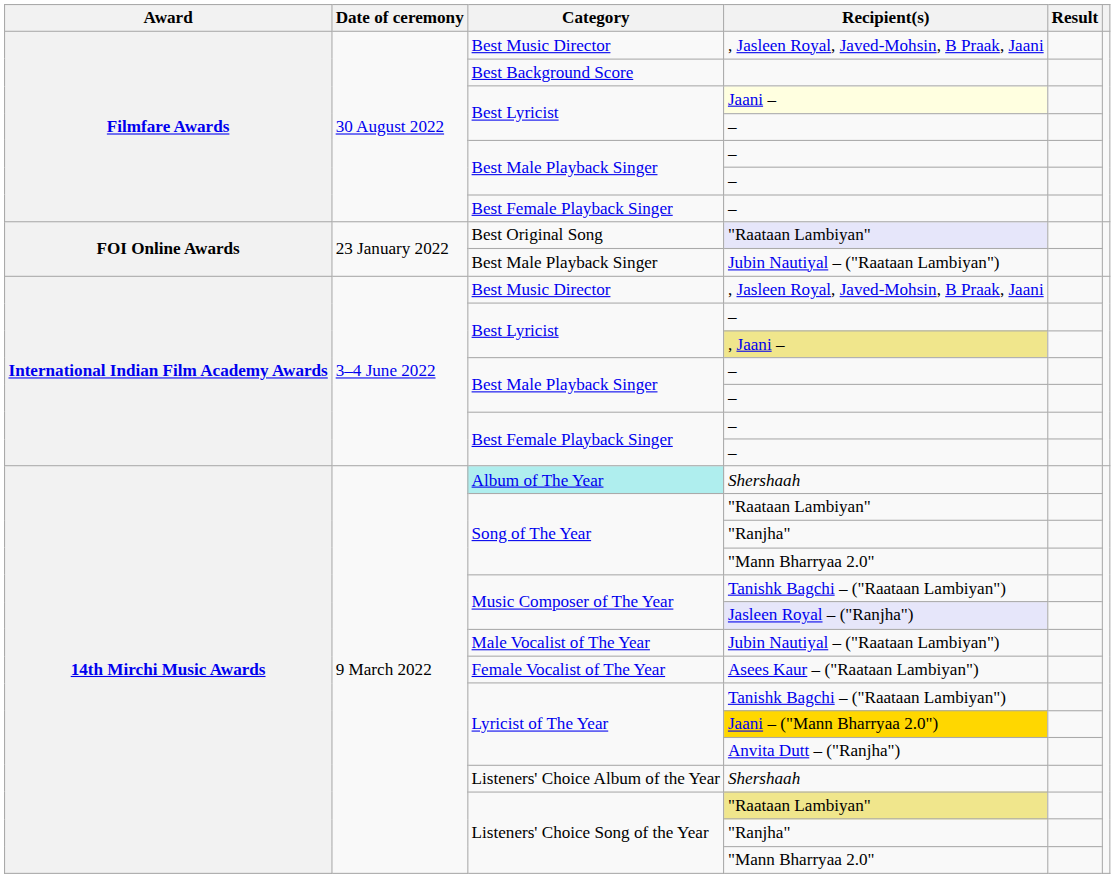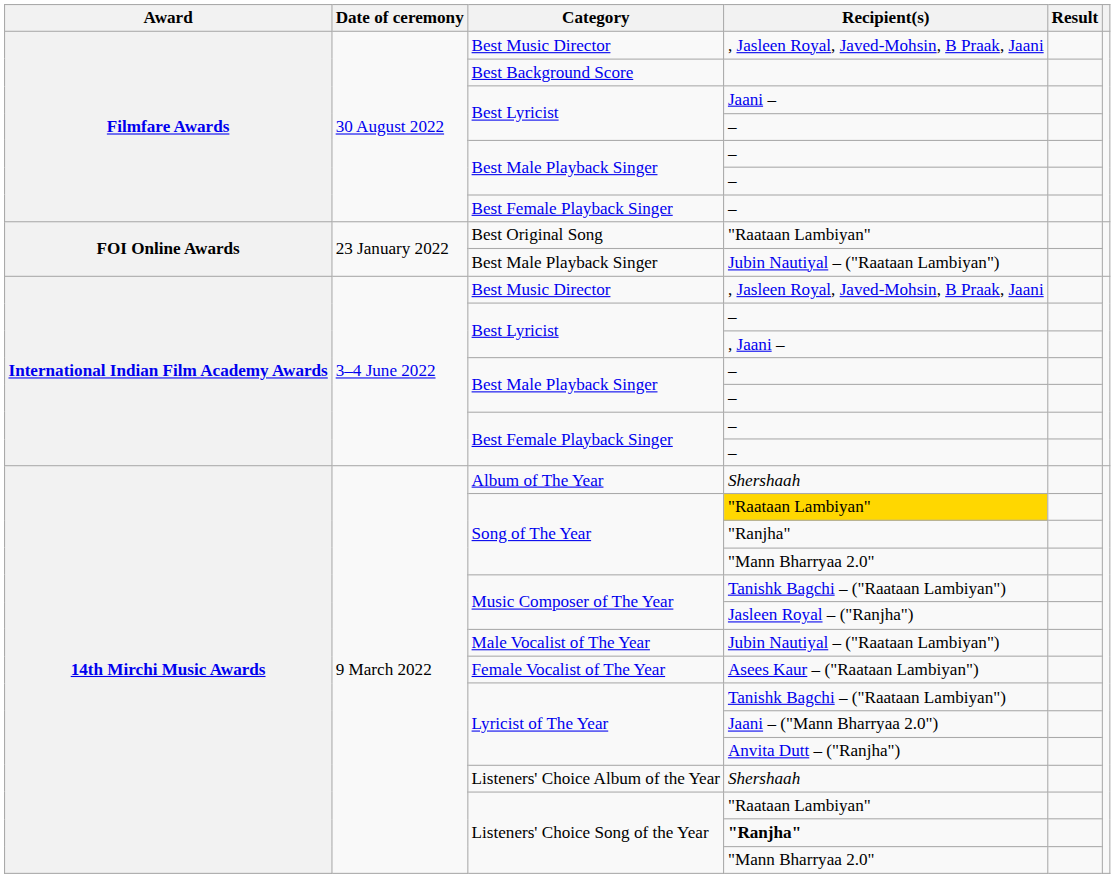Jaani – | Recipient(s): lightyellow background -> no background
Best Original Song / "Raataan Lambiyan" | Recipient(s): lavender background -> no background
, Jaani – | Recipient(s): khaki background -> no background
Album of The Year / Shershaah | Category: paleturquoise background -> no background
Song of The Year / "Raataan Lambiyan" | Recipient(s): no background -> gold background
Jasleen Royal – ("Ranjha") | Recipient(s): lavender background -> no background
Jaani – ("Mann Bharryaa 2.0") | Recipient(s): gold background -> no background
Listeners' Choice Song of the Year / "Raataan Lambiyan" | Recipient(s): khaki background -> no background
Listeners' Choice Song of the Year / "Ranjha" | Recipient(s): normal -> bold
